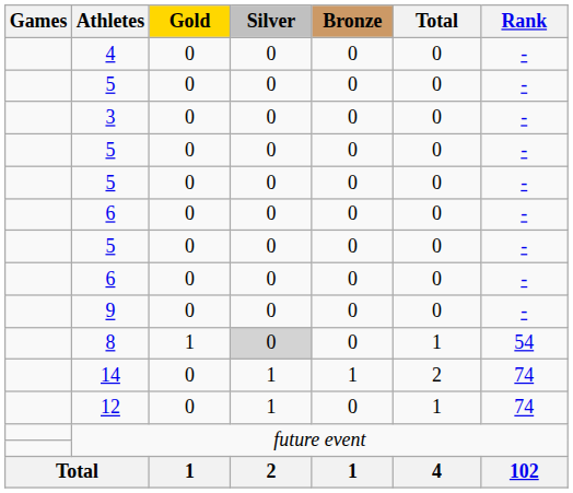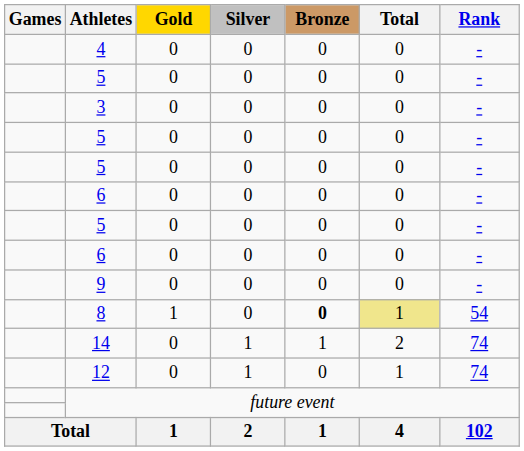8 | Silver: lightgrey background -> no background
8 | Bronze: normal -> bold
8 | Total: no background -> khaki background
